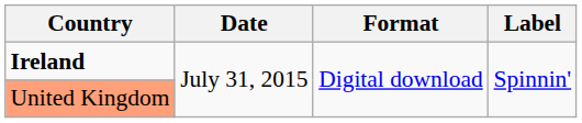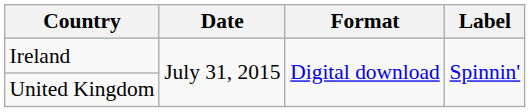Ireland | Country: bold -> normal
United Kingdom | Country: lightsalmon background -> no background
